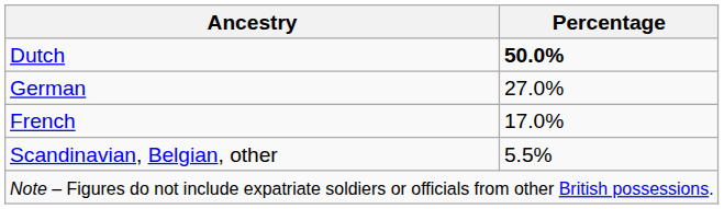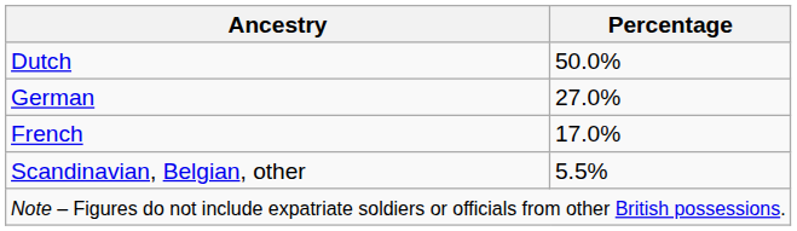Dutch | Percentage: bold -> normal
